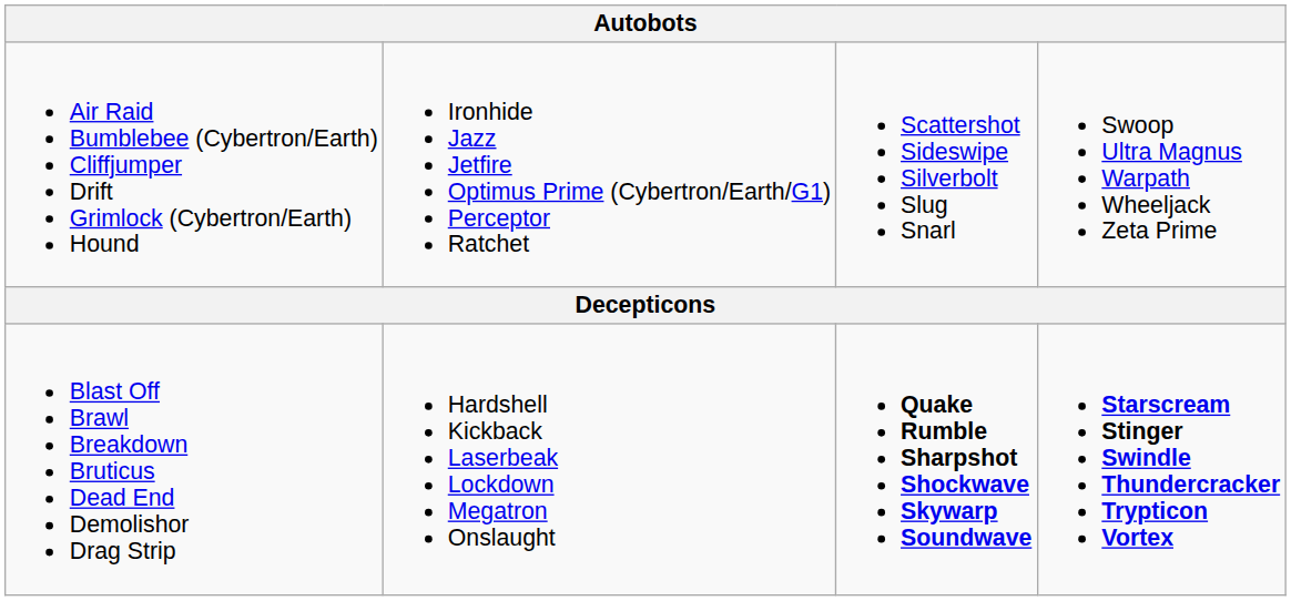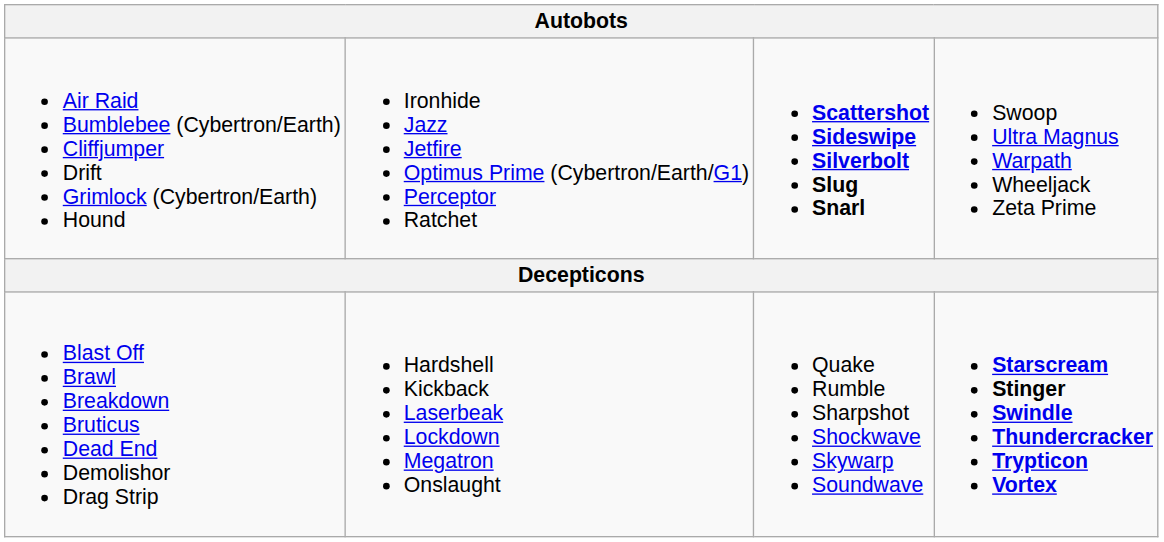row 2 | column 3: normal -> bold
row 4 | column 3: bold -> normal
